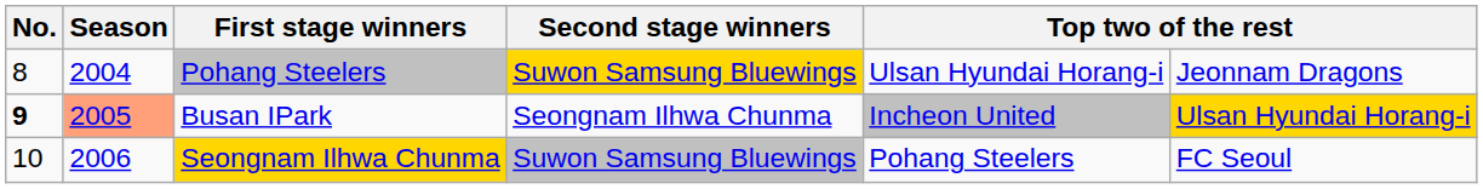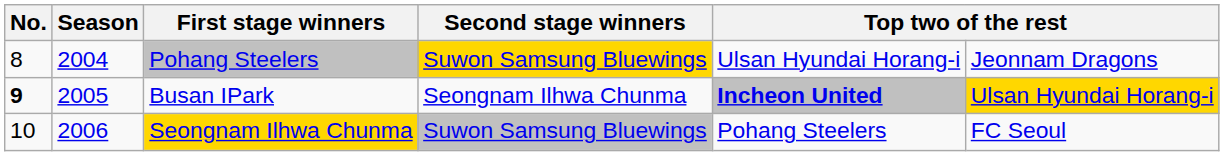Busan IPark | Season: lightsalmon background -> no background
Busan IPark | column 5: normal -> bold
